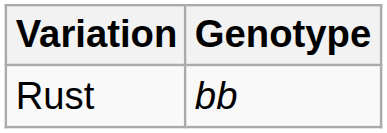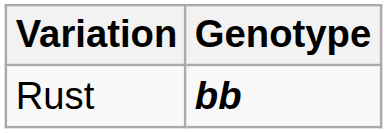Rust | Genotype: normal -> bold
